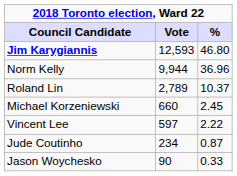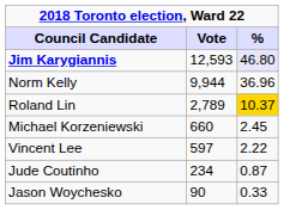Jim Karygiannis | %: no background -> lavender background
Roland Lin | %: no background -> gold background
